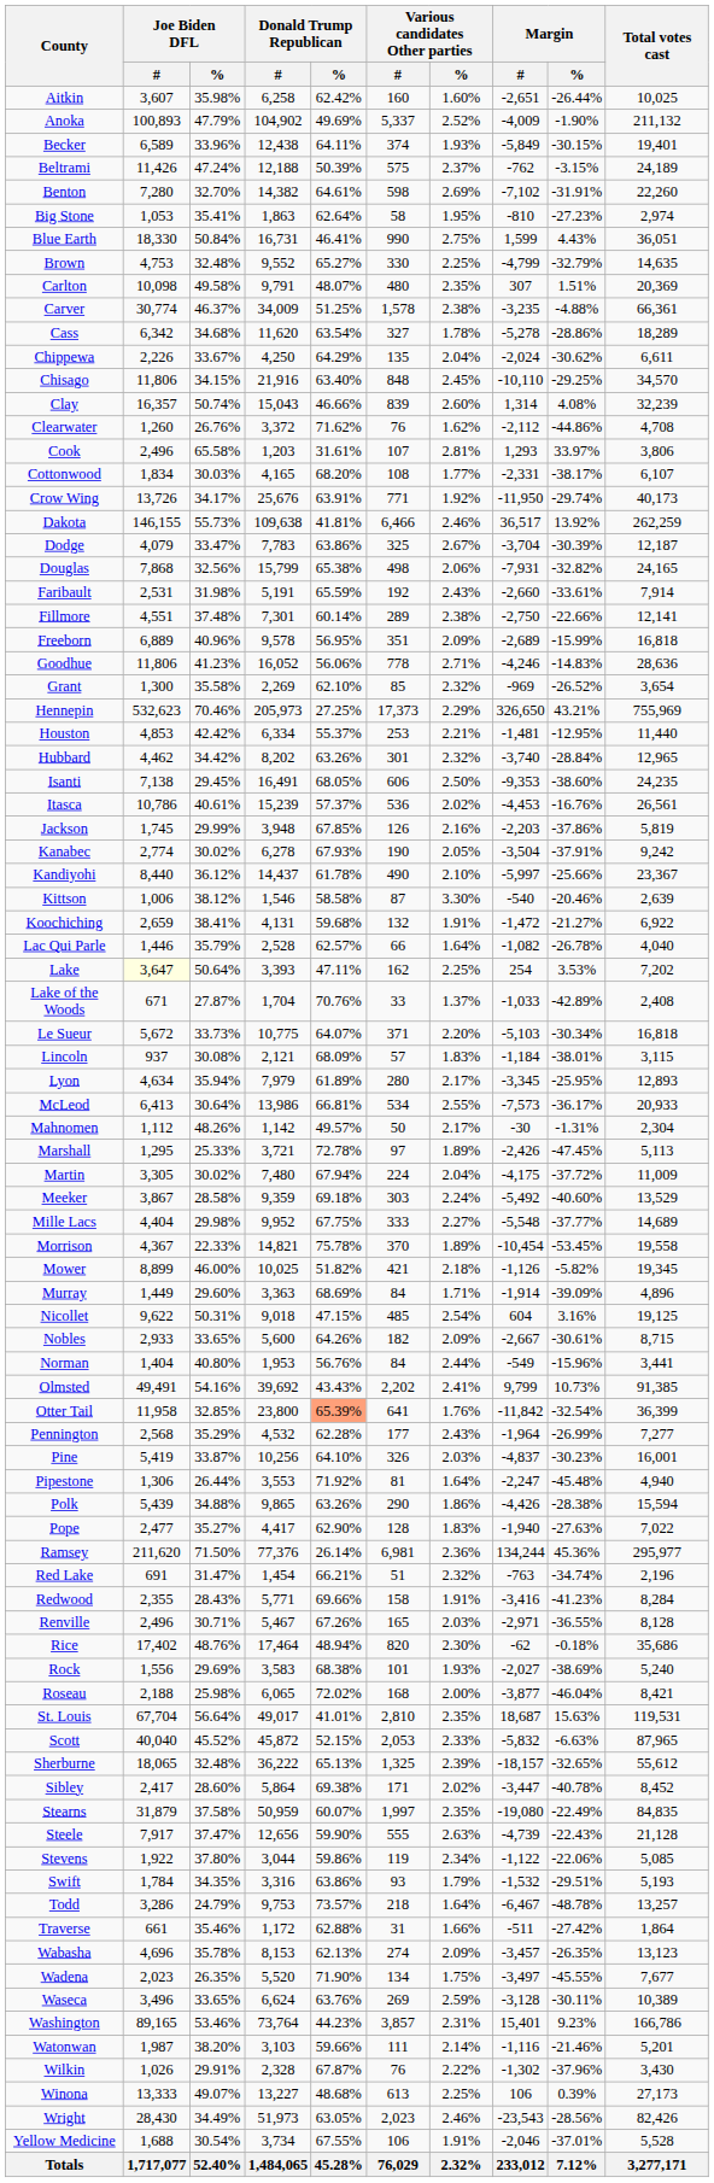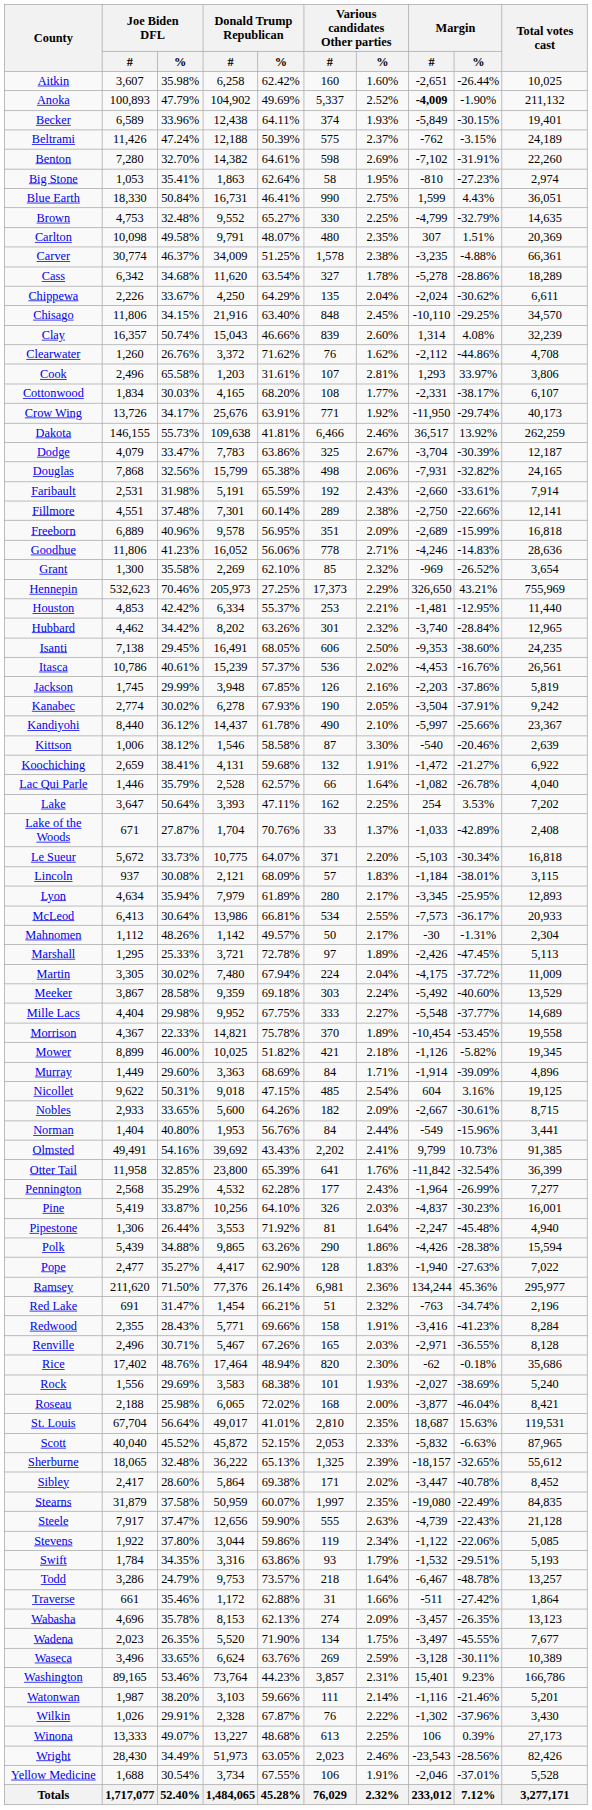Anoka | Margin / #: normal -> bold
Lake | Joe Biden DFL / #: lightyellow background -> no background
Otter Tail | Donald Trump Republican / %: lightsalmon background -> no background
